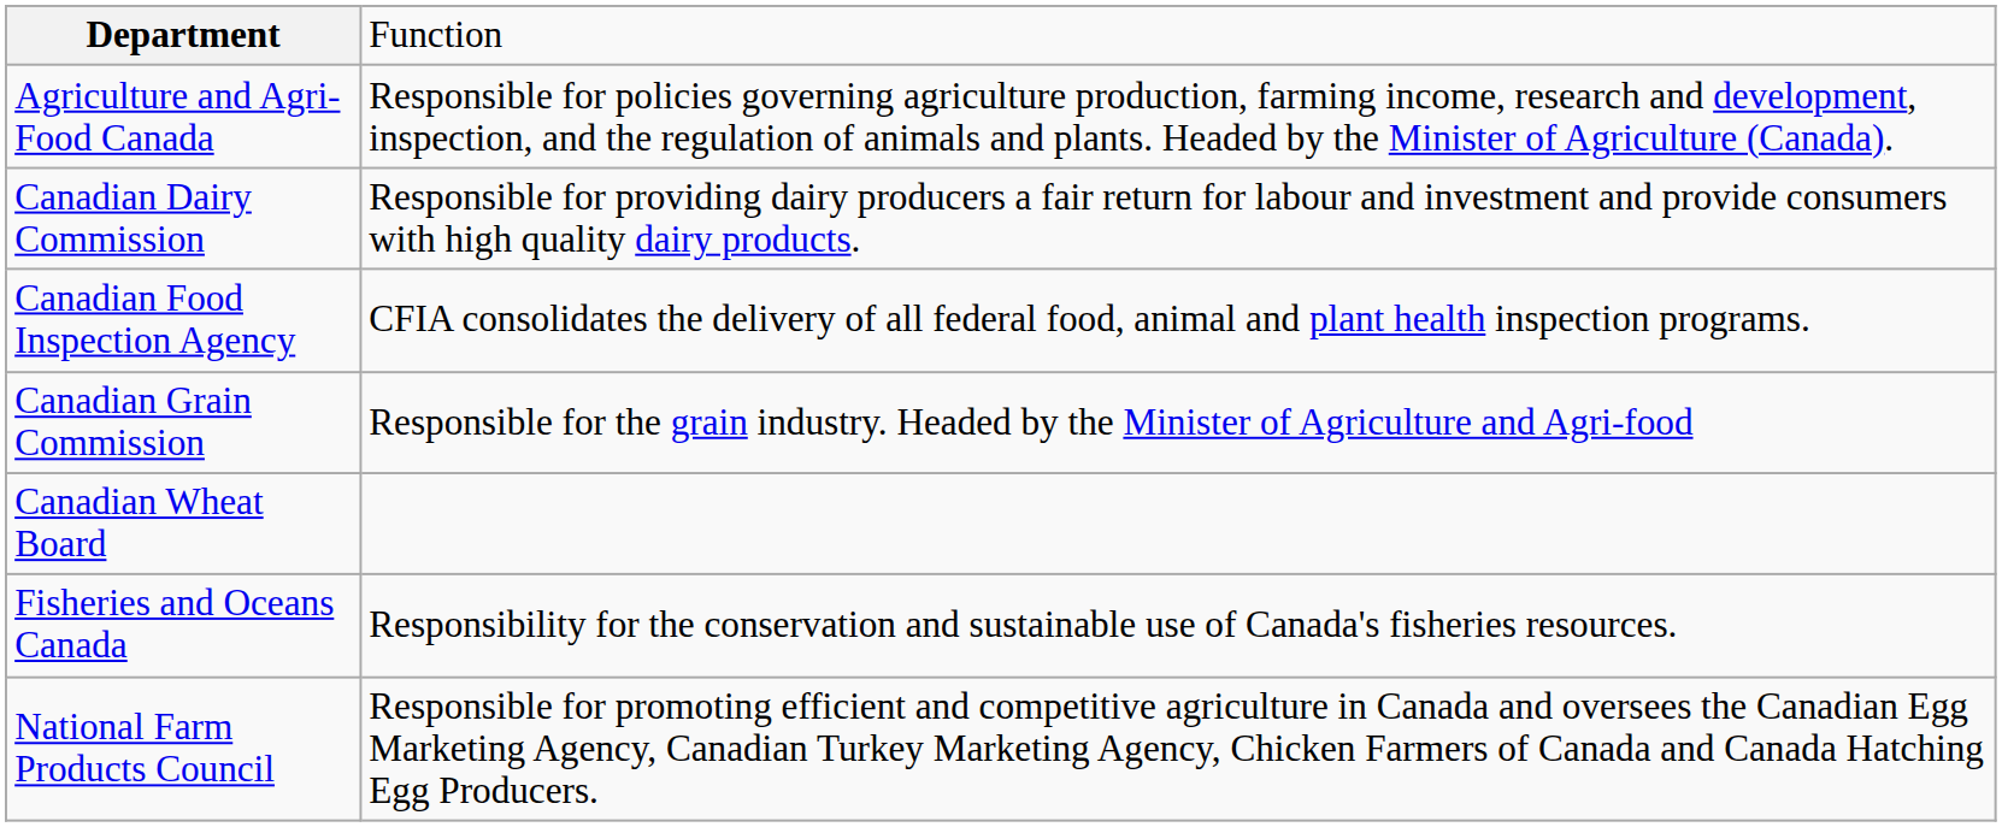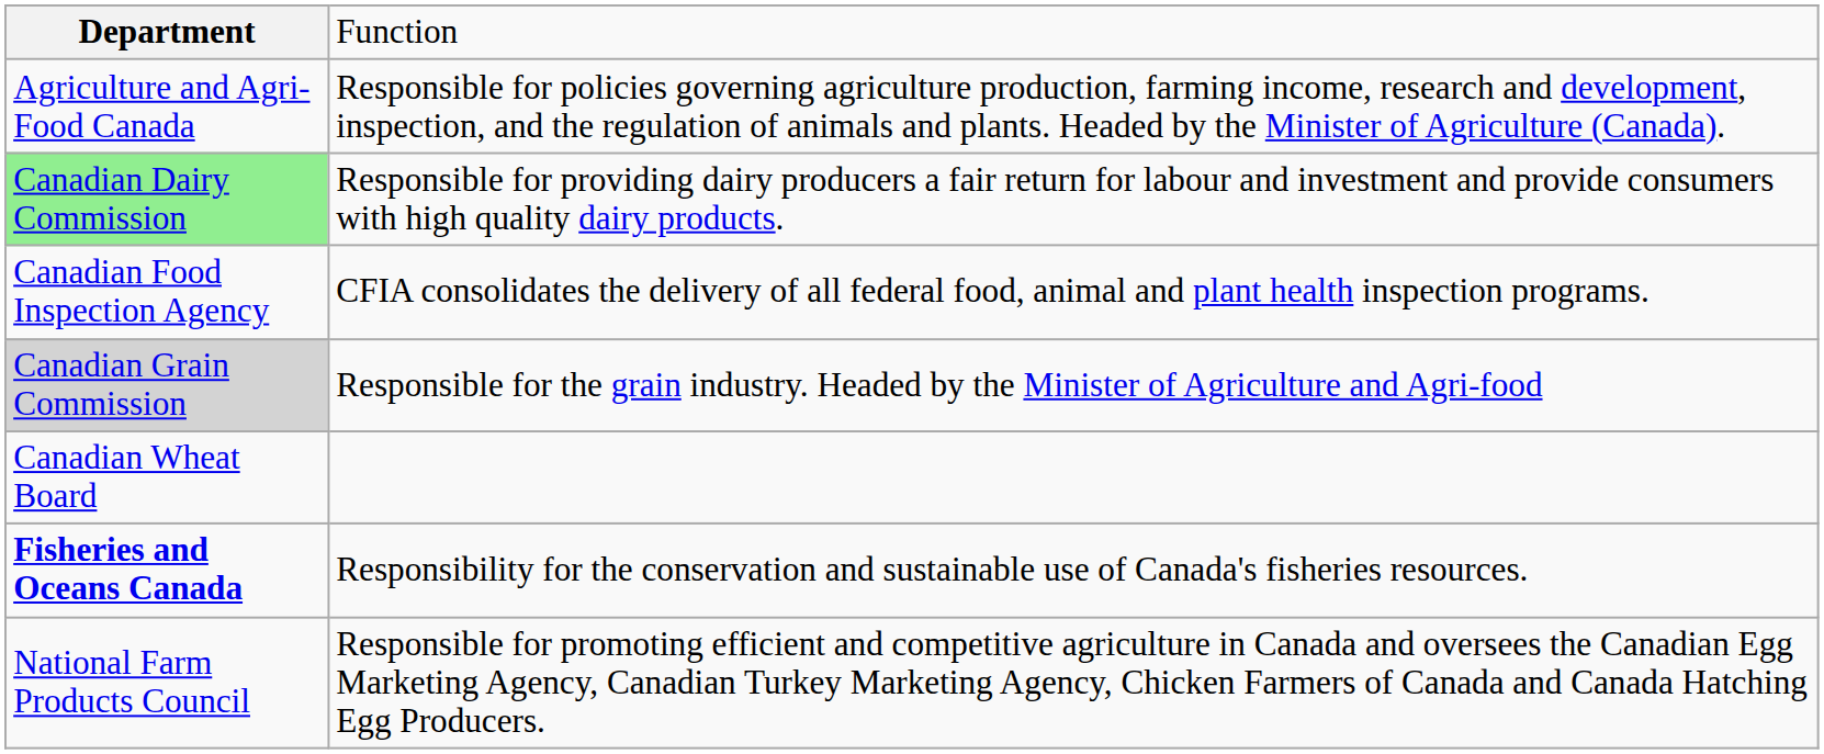Canadian Dairy Commission | column 1: no background -> lightgreen background
Canadian Grain Commission | column 1: no background -> lightgrey background
Fisheries and Oceans Canada | column 1: normal -> bold
